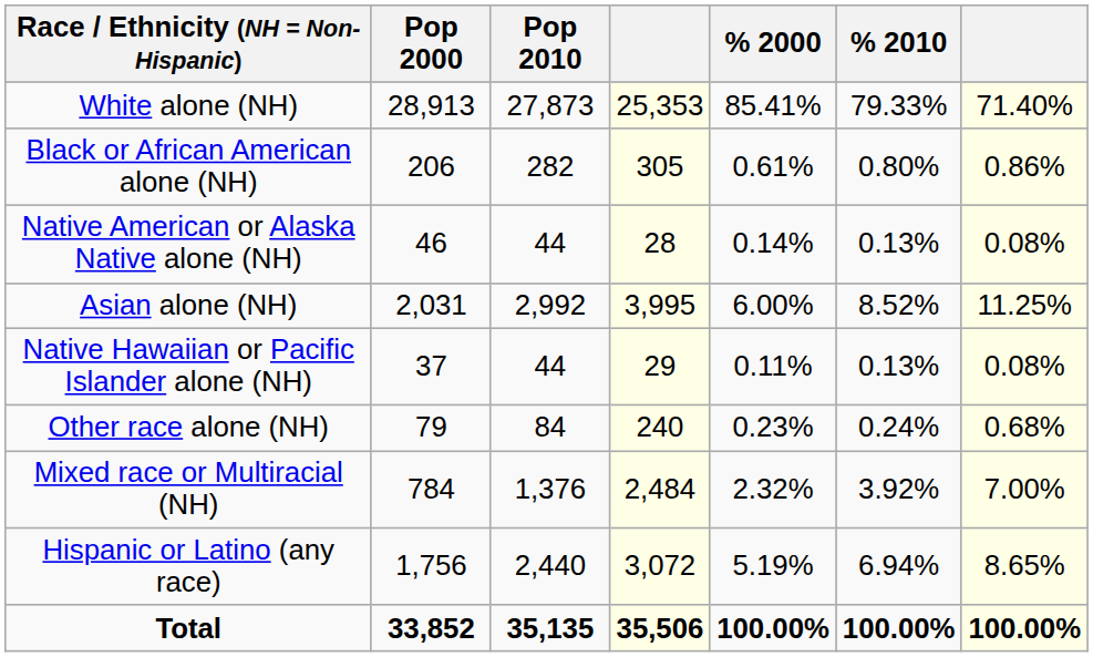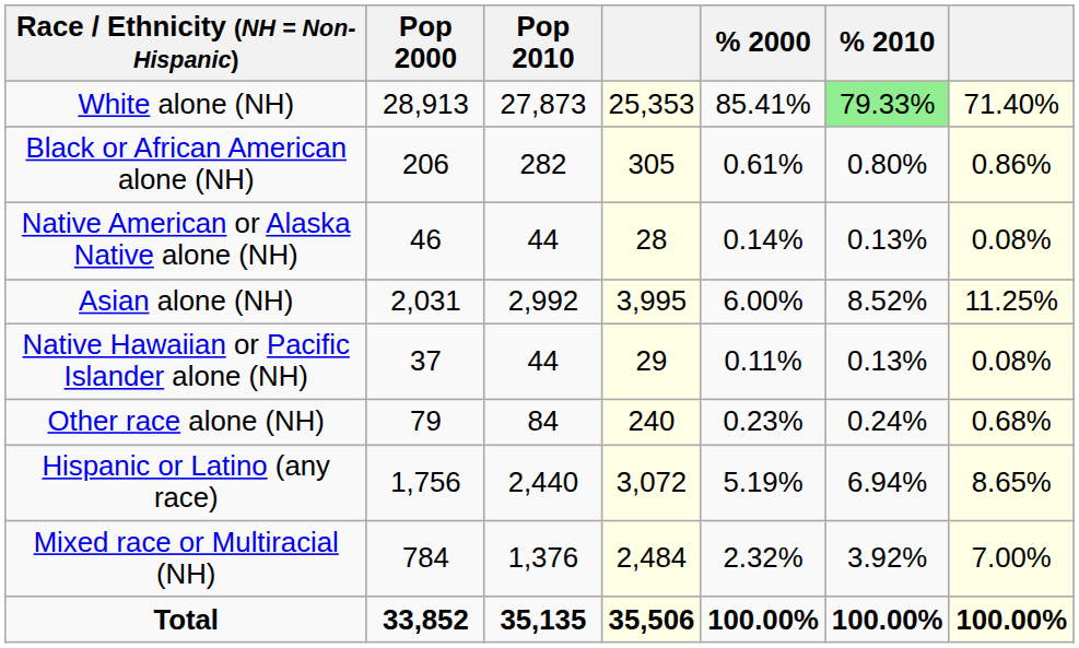White alone (NH) | % 2010: no background -> lightgreen background
rows swapped: Mixed race or Multiracial (NH) <-> Hispanic or Latino (any race)
